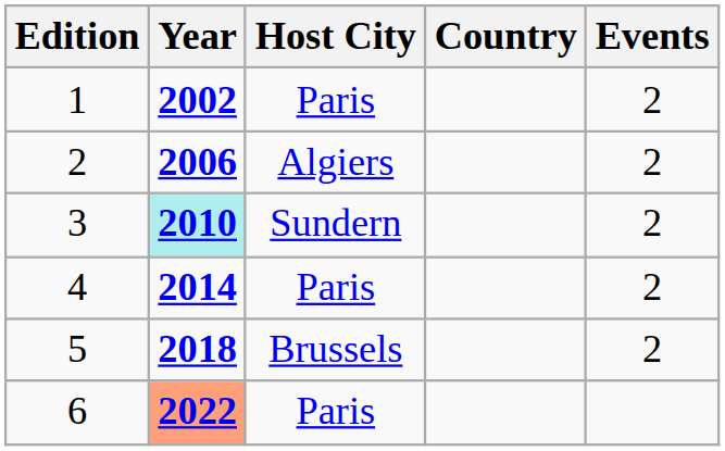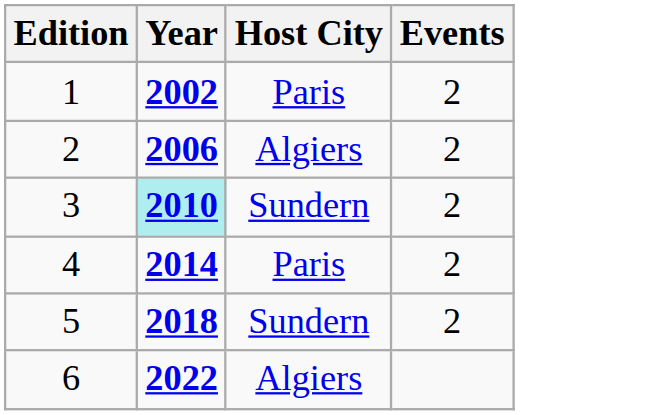- column: Country
5 | Host City: Brussels -> Sundern
6 | Year: lightsalmon background -> no background
6 | Host City: Paris -> Algiers
